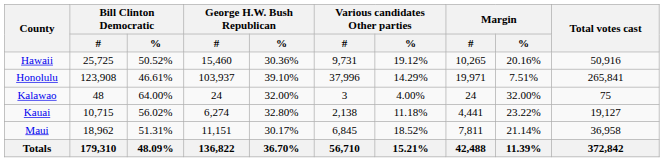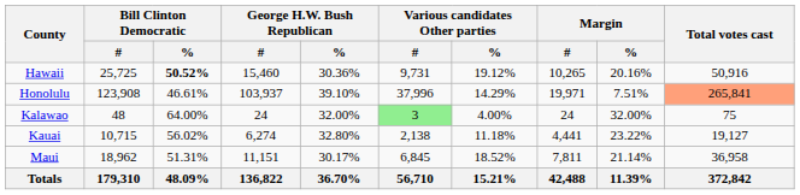Hawaii | Bill Clinton Democratic / %: normal -> bold
Honolulu | Total votes cast: no background -> lightsalmon background
Kalawao | Various candidates Other parties / #: no background -> lightgreen background
